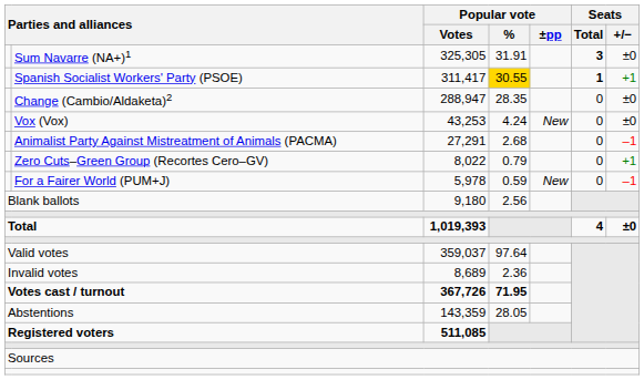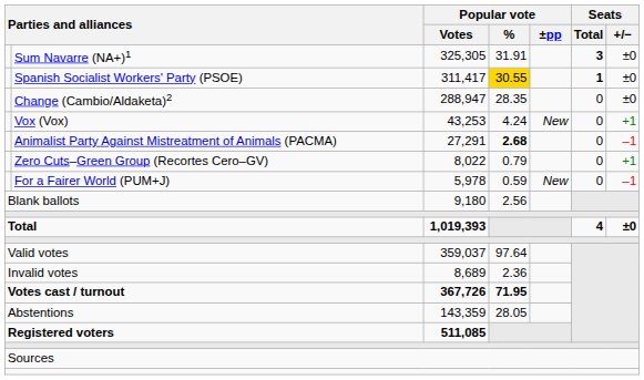Spanish Socialist Workers' Party (PSOE) | Seats / +/−: +1 -> ±0
Vox (Vox) | Seats / +/−: ±0 -> +1
Animalist Party Against Mistreatment of Animals (PACMA) | Popular vote / %: normal -> bold
